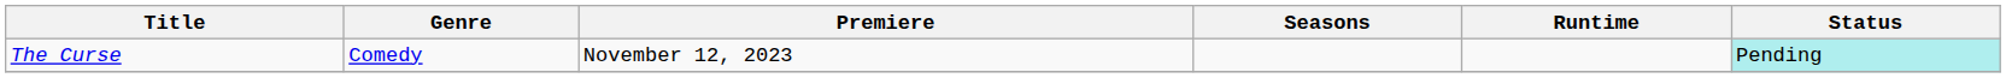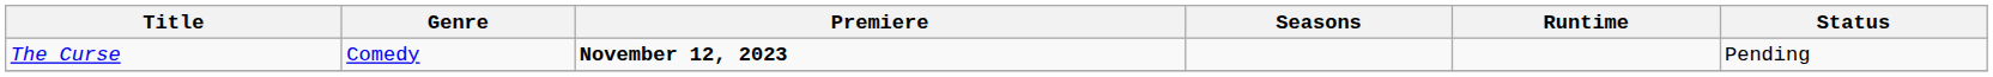The Curse | Premiere: normal -> bold
The Curse | Status: paleturquoise background -> no background
